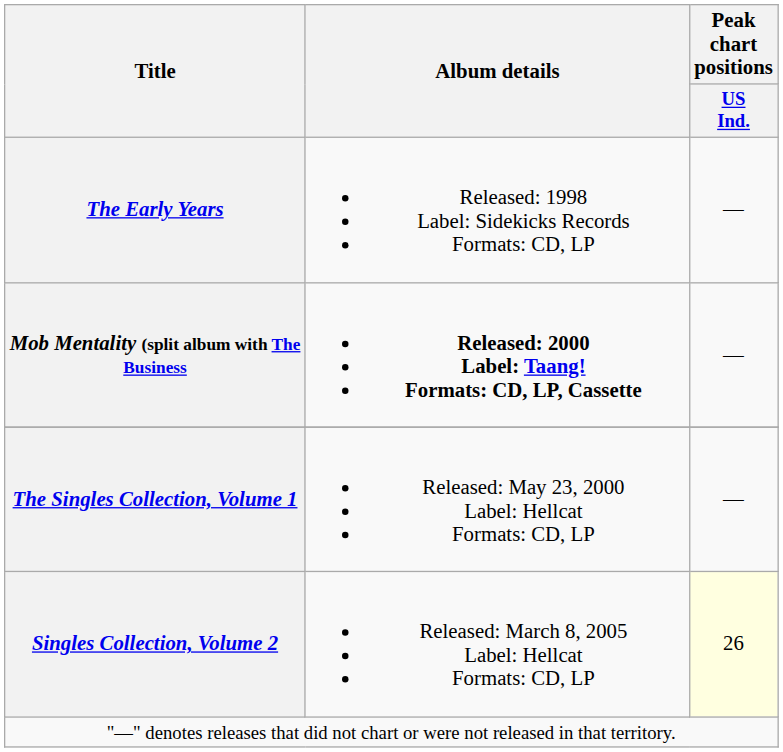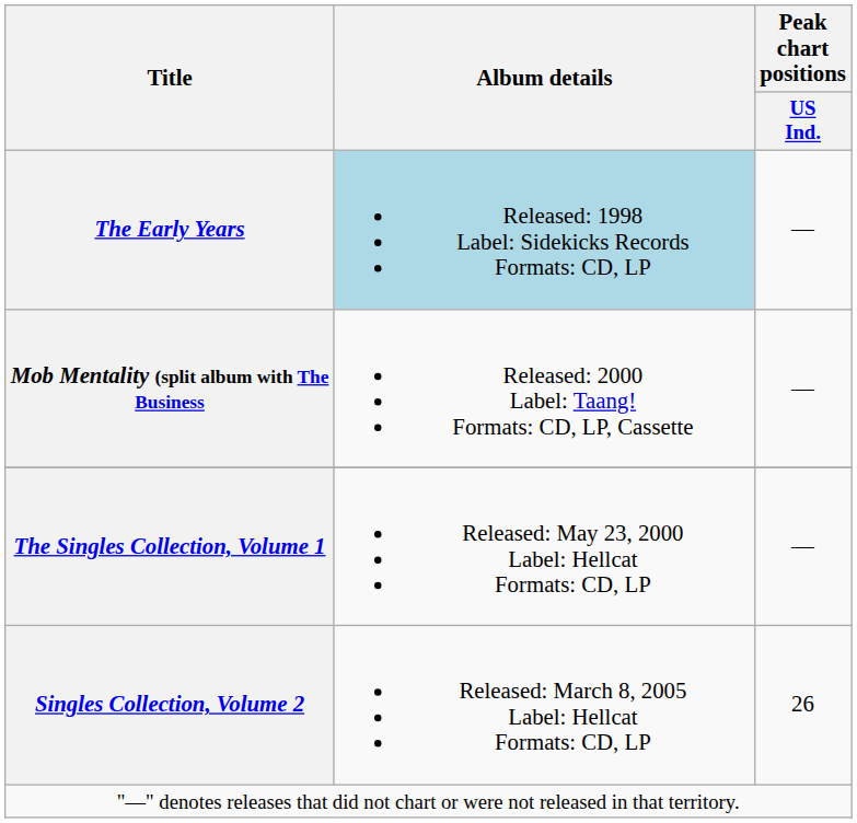The Early Years | Album details: no background -> lightblue background
Mob Mentality (split album with The Business | Album details: bold -> normal
Singles Collection, Volume 2 | Peak chart positions / US Ind.: lightyellow background -> no background
